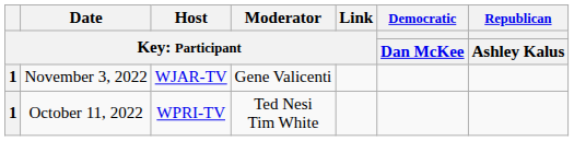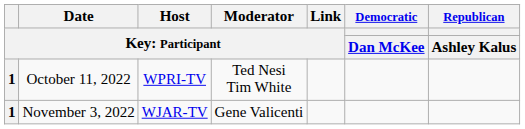rows swapped: October 11, 2022 <-> November 3, 2022
